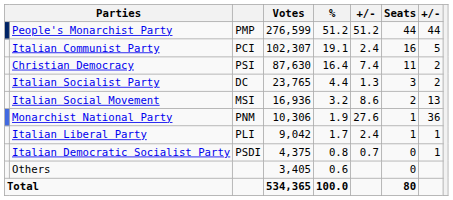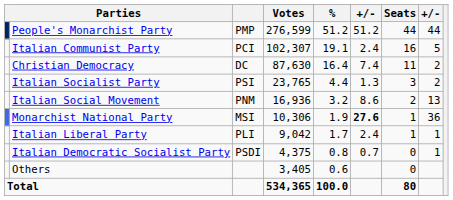Christian Democracy | column 3: PSI -> DC
Italian Socialist Party | column 3: DC -> PSI
Italian Social Movement | column 3: MSI -> PNM
Monarchist National Party | column 3: PNM -> MSI
Monarchist National Party | column 6: normal -> bold
